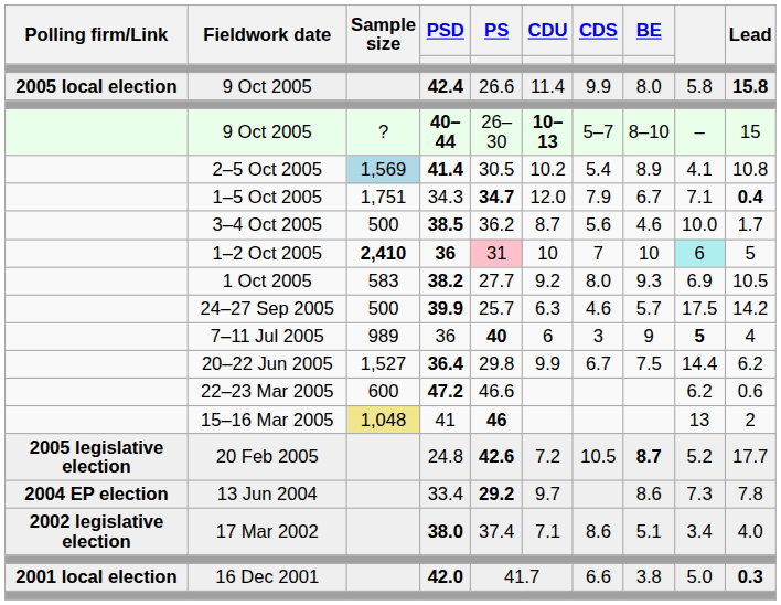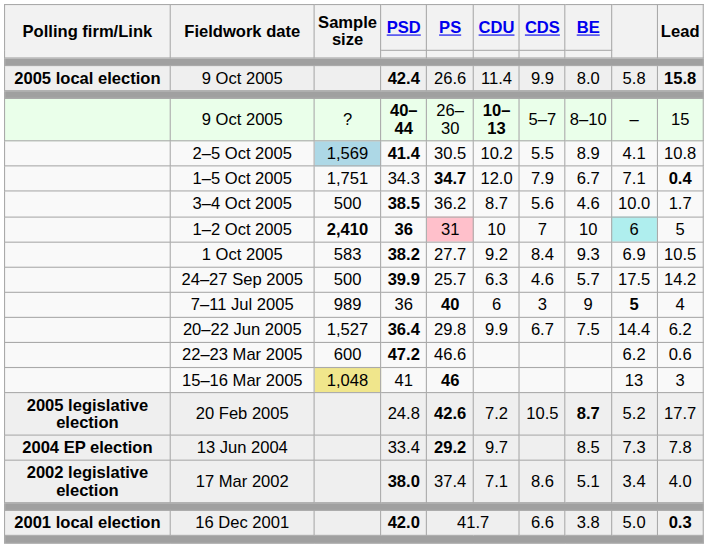2–5 Oct 2005 | CDS: 5.4 -> 5.5
1 Oct 2005 | CDS: 8.0 -> 8.4
15–16 Mar 2005 | Lead: 2 -> 3
13 Jun 2004 | BE: 8.6 -> 8.5
